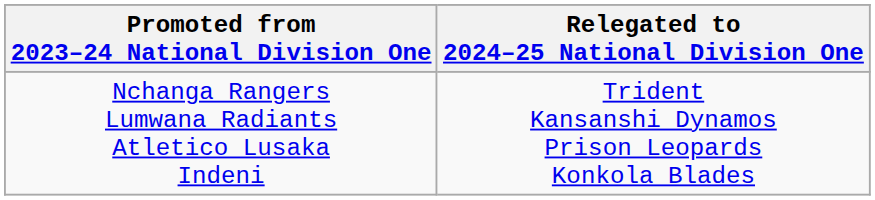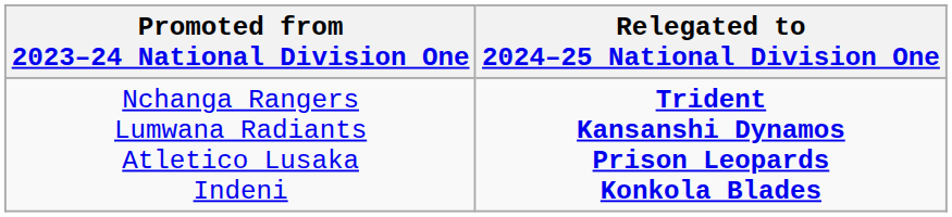Nchanga Rangers Lumwana Radiants Atletico Lusaka Indeni | Relegated to 2024–25 National Division One: normal -> bold
